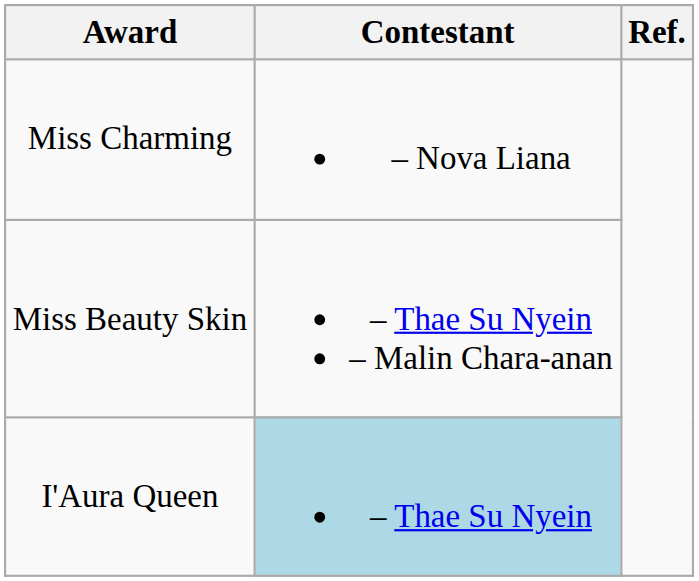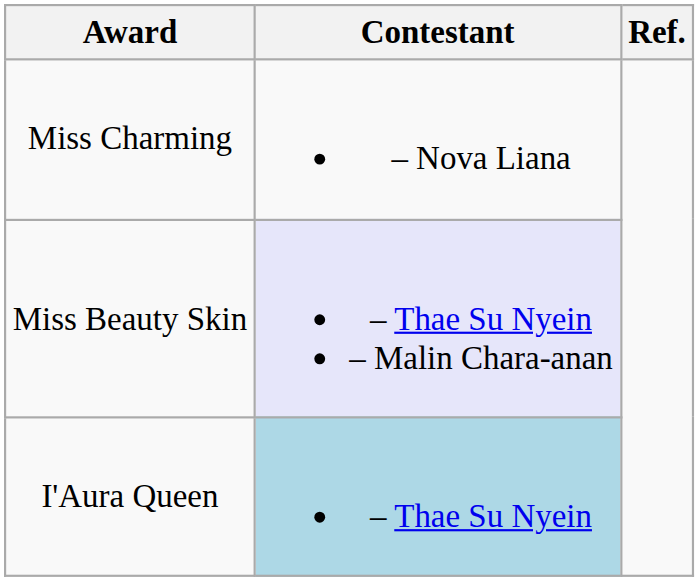Miss Beauty Skin | Contestant: no background -> lavender background
